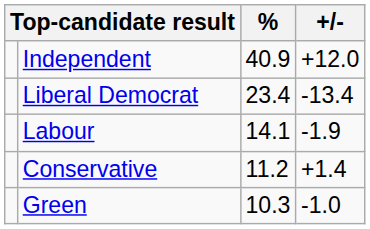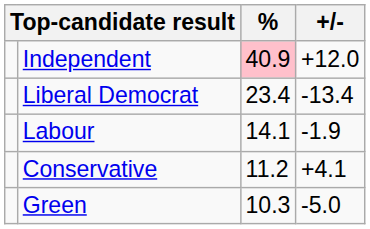Independent | %: no background -> pink background
Conservative | +/-: +1.4 -> +4.1
Green | +/-: -1.0 -> -5.0
